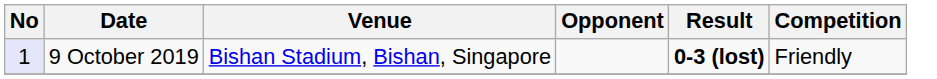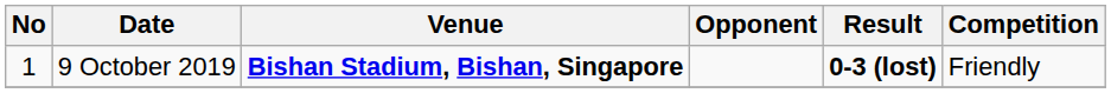9 October 2019 | No: lavender background -> no background
9 October 2019 | Venue: normal -> bold
